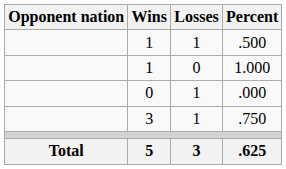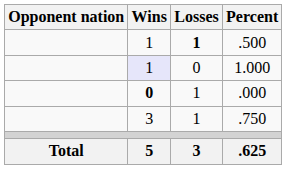.500 | Losses: normal -> bold
1.000 | Wins: no background -> lavender background
.000 | Wins: normal -> bold
